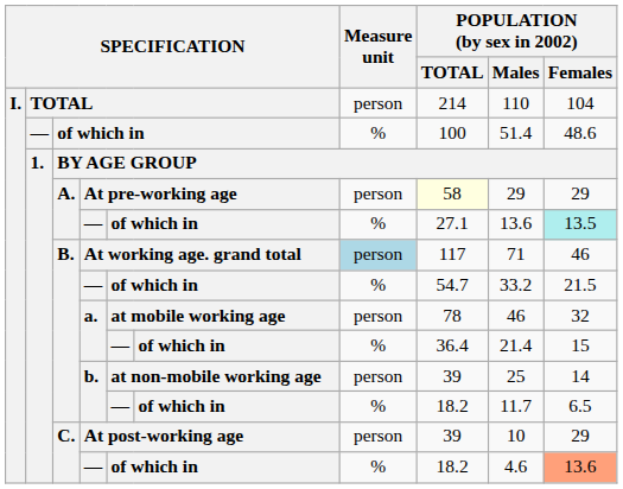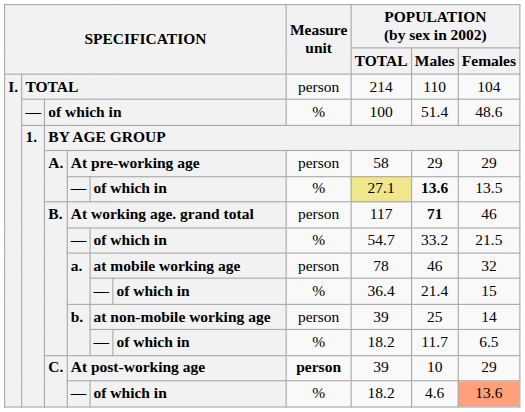At pre-working age | POPULATION (by sex in 2002) / TOTAL: lightyellow background -> no background
A. / — | POPULATION (by sex in 2002) / TOTAL: no background -> khaki background
A. / — | POPULATION (by sex in 2002) / Males: normal -> bold
A. / — | POPULATION (by sex in 2002) / Females: paleturquoise background -> no background
At working age. grand total | Measure unit: lightblue background -> no background
At working age. grand total | POPULATION (by sex in 2002) / Males: normal -> bold
At post-working age | Measure unit: normal -> bold
